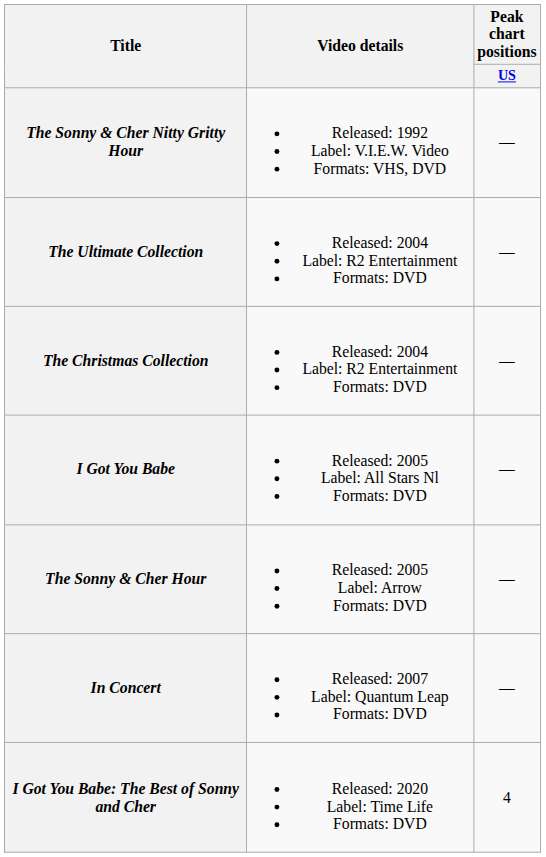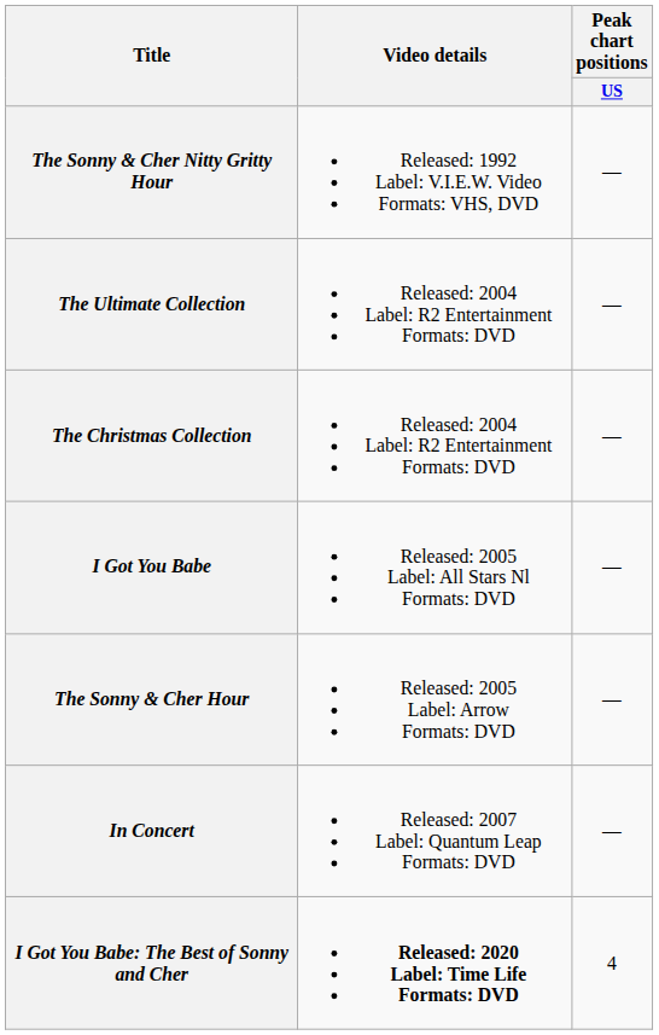I Got You Babe: The Best of Sonny and Cher | Video details: normal -> bold
